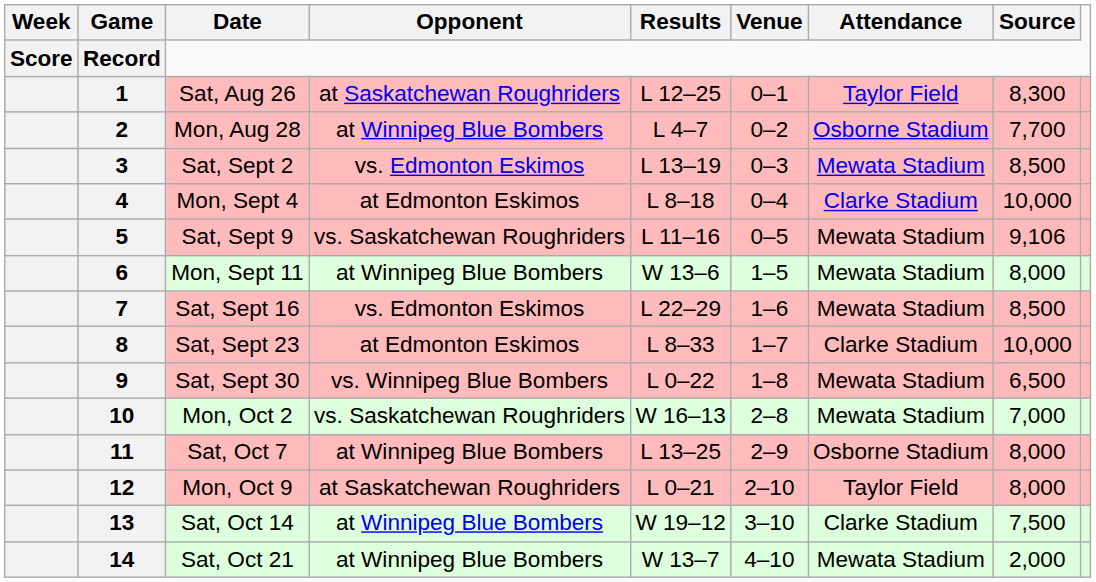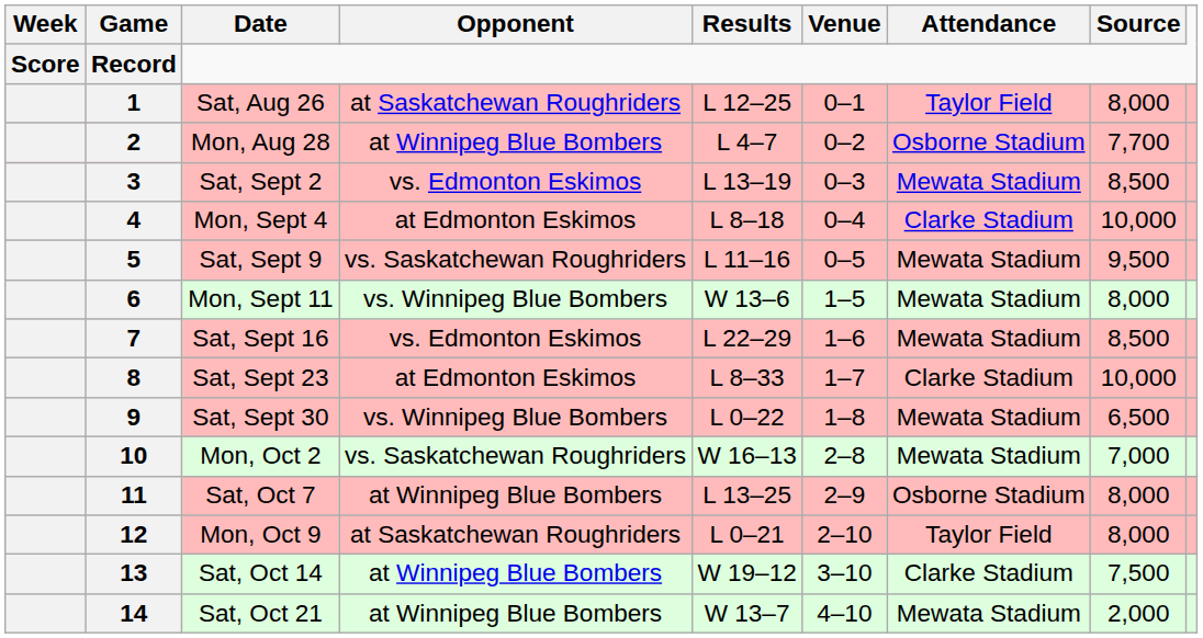1 | Source: 8,300 -> 8,000
5 | Source: 9,106 -> 9,500
6 | Opponent: at Winnipeg Blue Bombers -> vs. Winnipeg Blue Bombers
